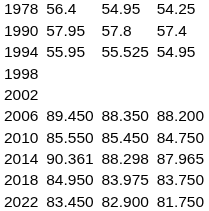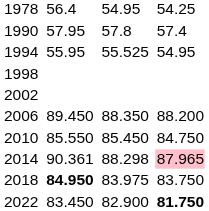2014 | column 4: no background -> pink background
2018 | column 2: normal -> bold
2022 | column 4: normal -> bold
